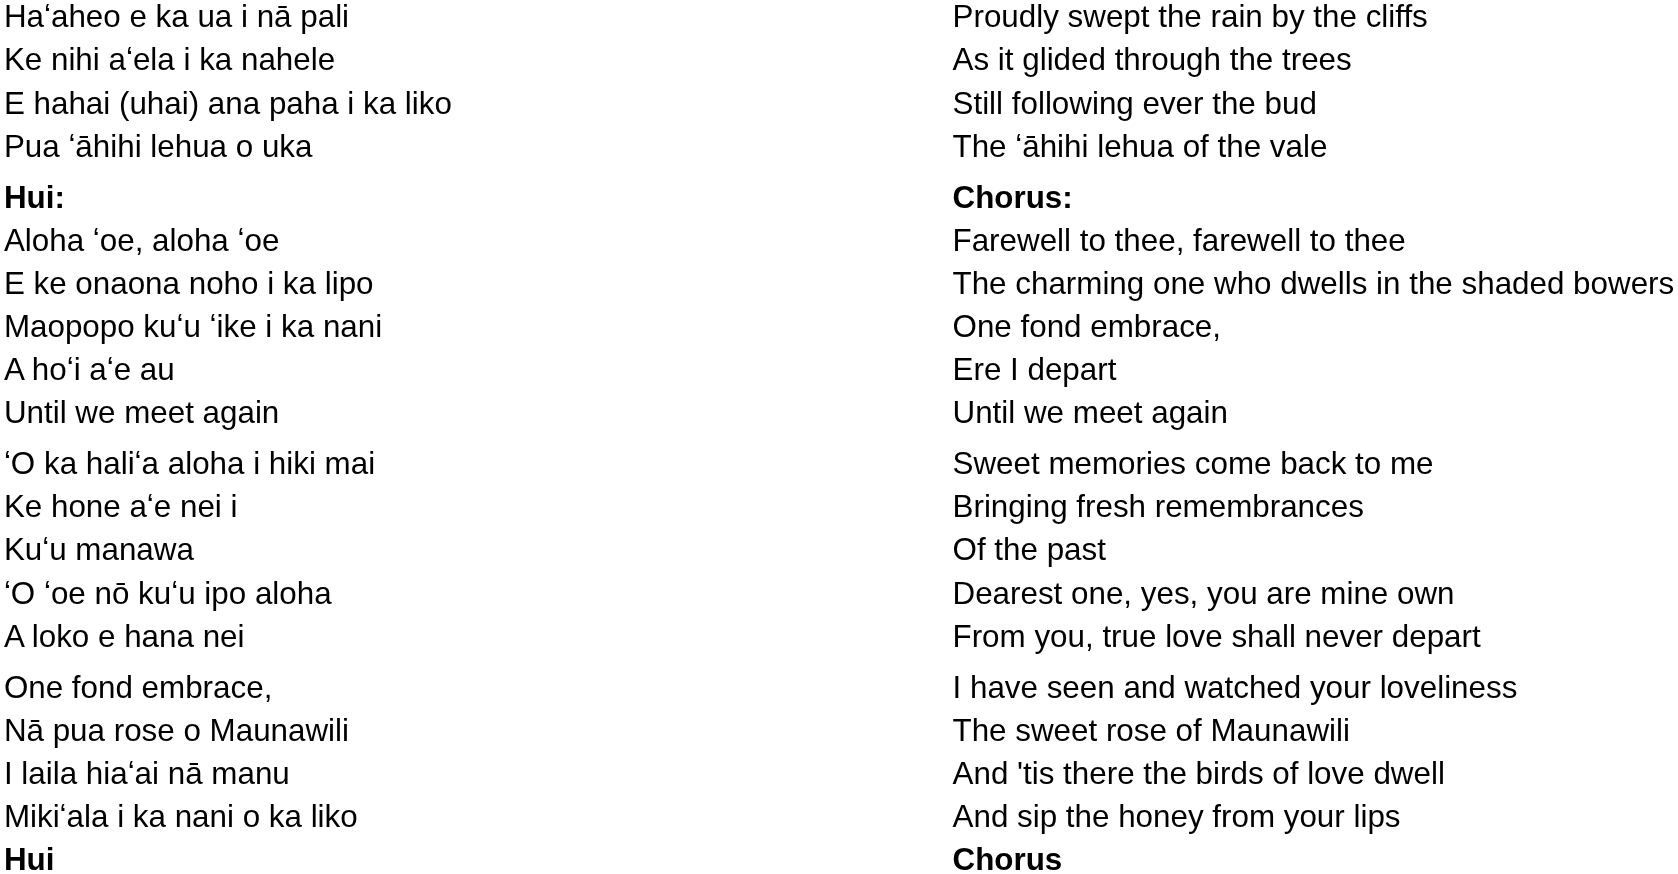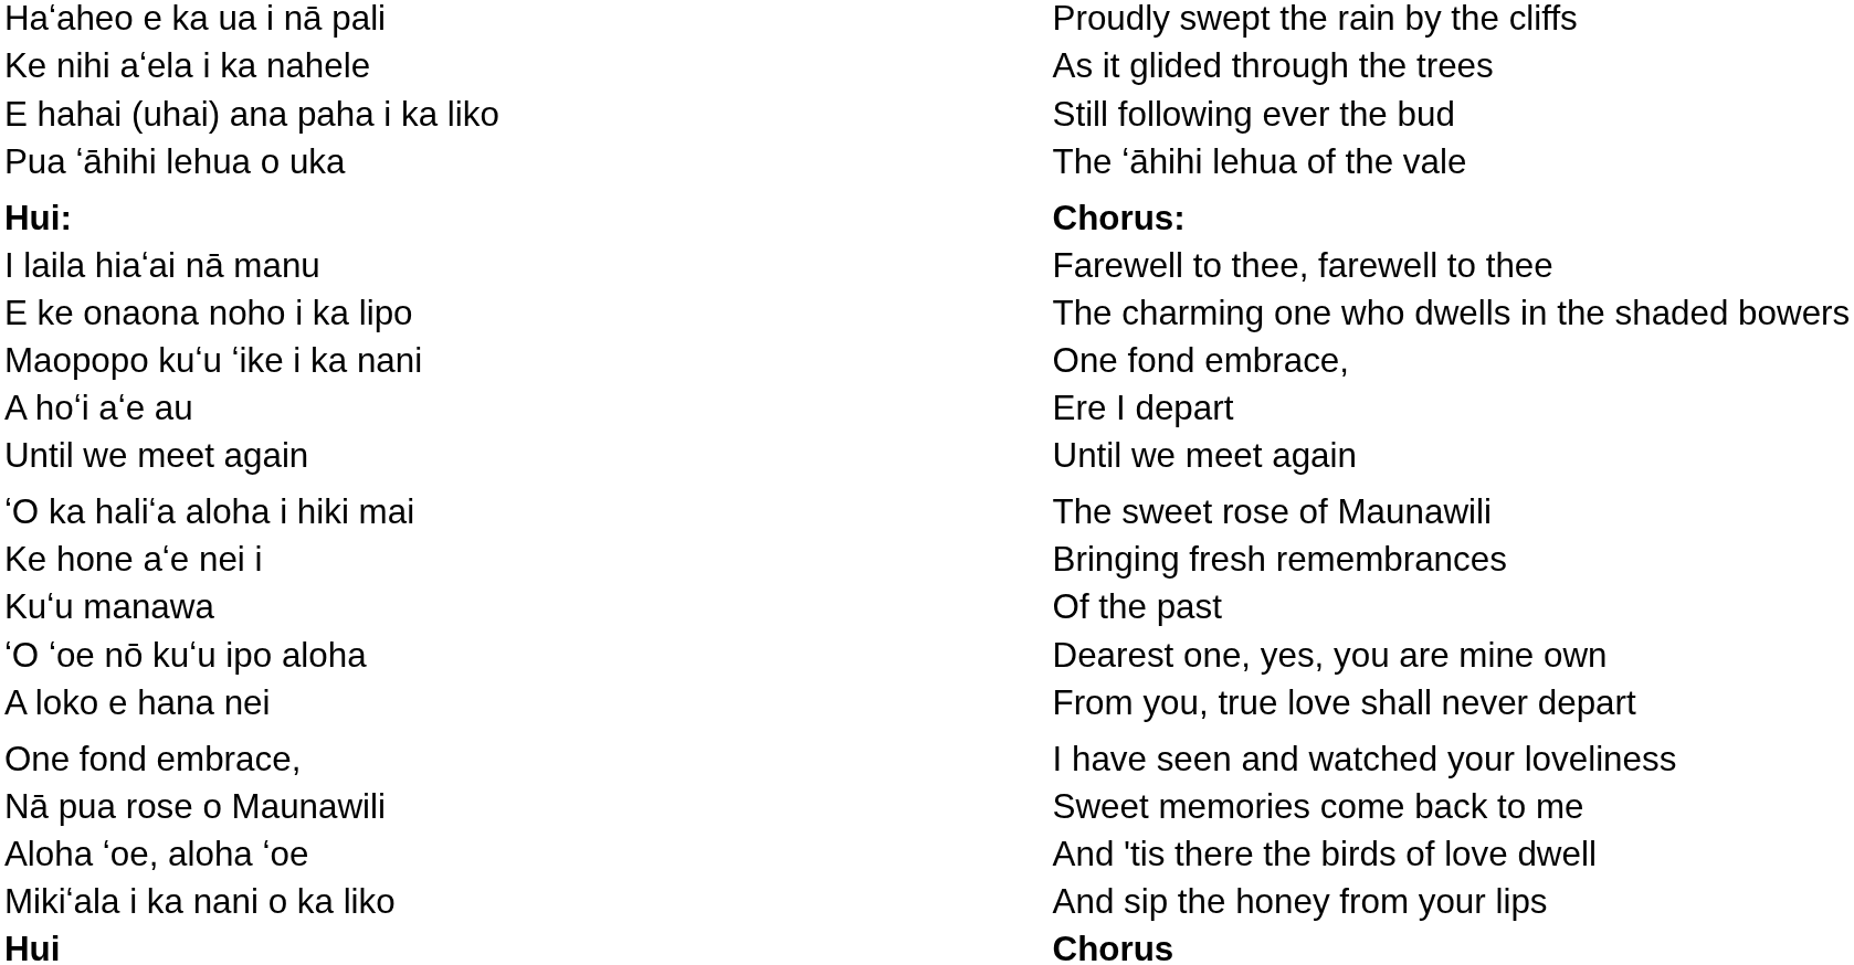row 6 | column 1: Aloha ʻoe, aloha ʻoe -> I laila hiaʻai nā manu
row 11 | column 2: Sweet memories come back to me -> The sweet rose of Maunawili
row 17 | column 2: The sweet rose of Maunawili -> Sweet memories come back to me
row 18 | column 1: I laila hiaʻai nā manu -> Aloha ʻoe, aloha ʻoe
